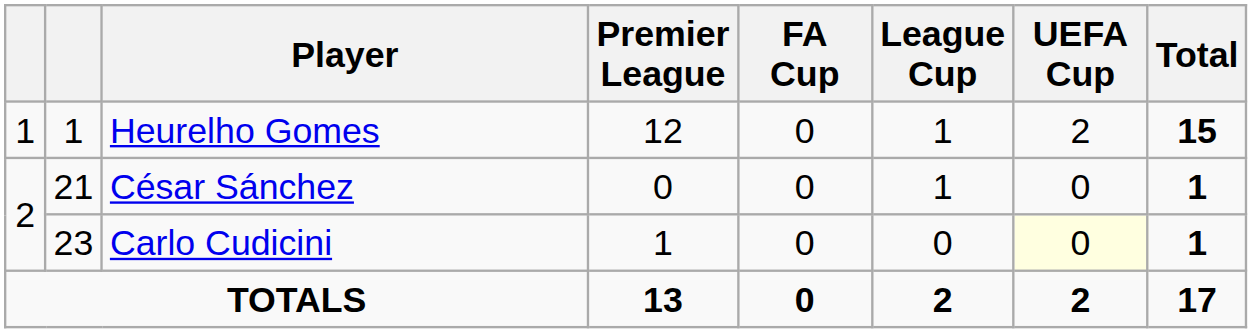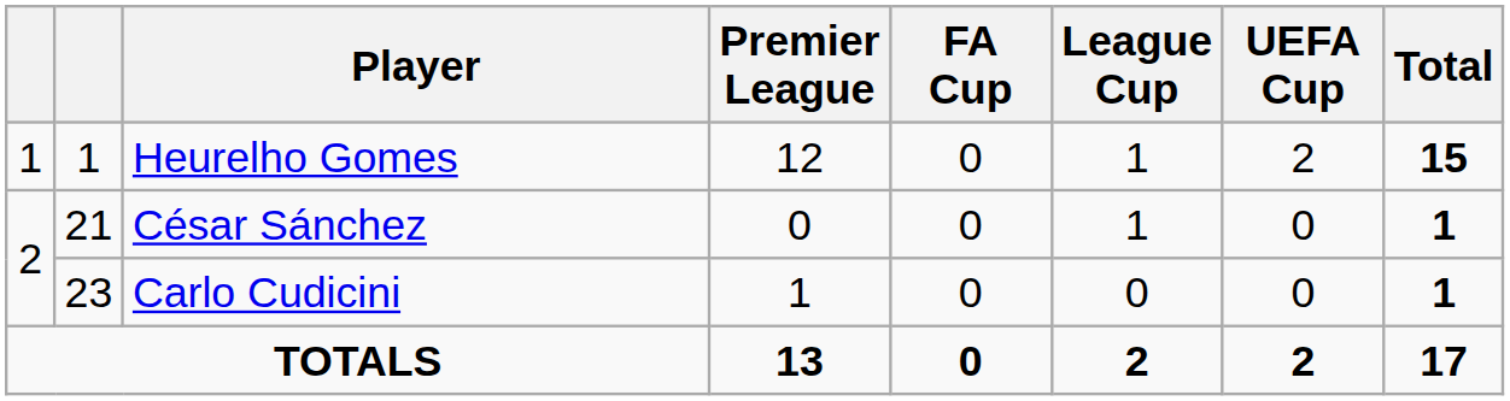Carlo Cudicini | UEFA Cup: lightyellow background -> no background
